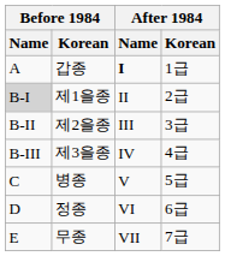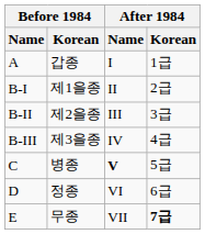갑종 | After 1984 / Name: bold -> normal
제1을종 | Before 1984 / Name: lightgrey background -> no background
병종 | After 1984 / Name: normal -> bold
무종 | After 1984 / Korean: normal -> bold
